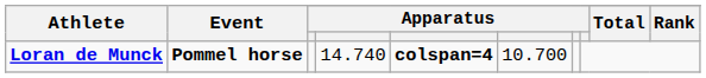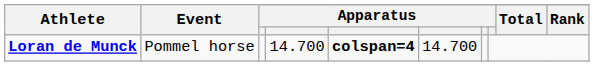Loran de Munck | Event: bold -> normal
Loran de Munck | column 4: 14.740 -> 14.700
Loran de Munck | column 6: 10.700 -> 14.700
